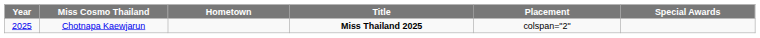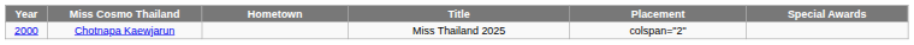Chotnapa Kaewjarun | Year: 2025 -> 2000
Chotnapa Kaewjarun | Title: bold -> normal
